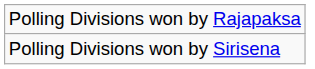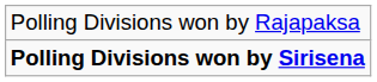row 2 | column 1: normal -> bold
